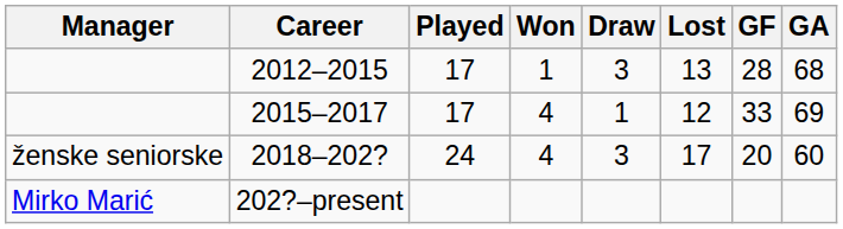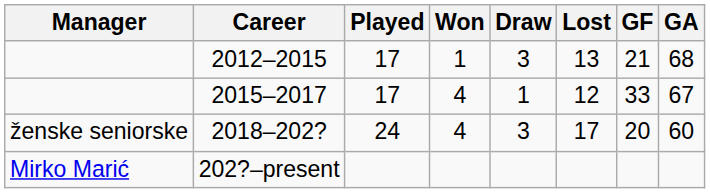2012–2015 | GF: 28 -> 21
2015–2017 | GA: 69 -> 67
